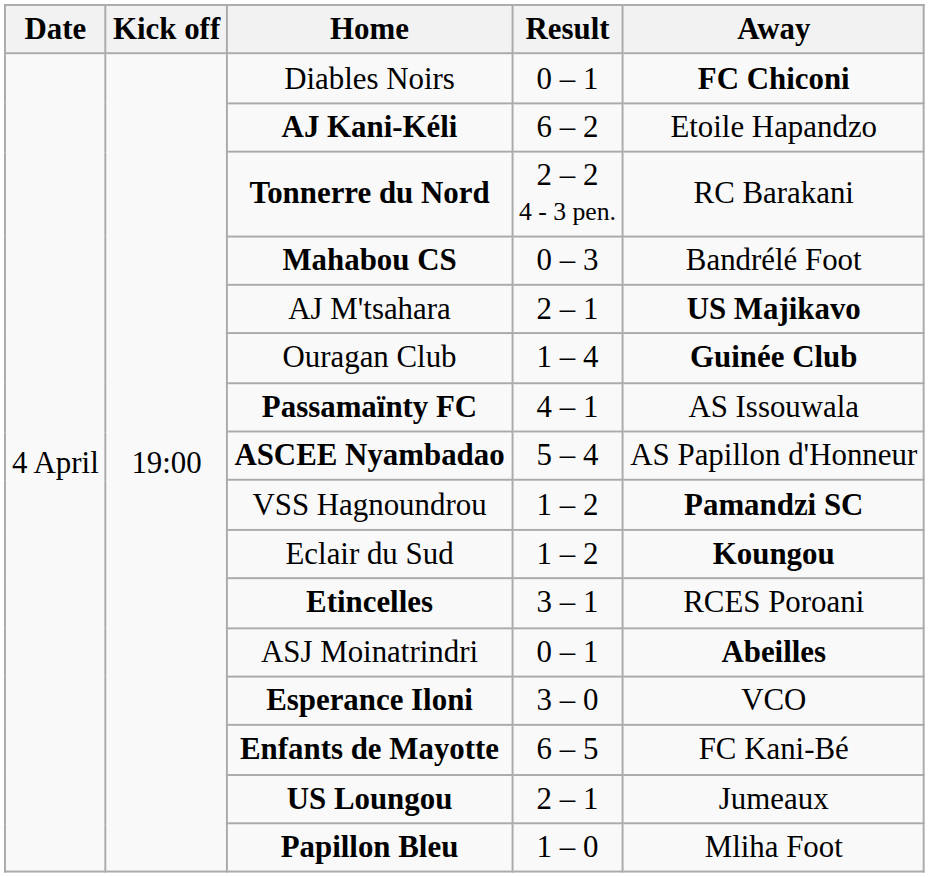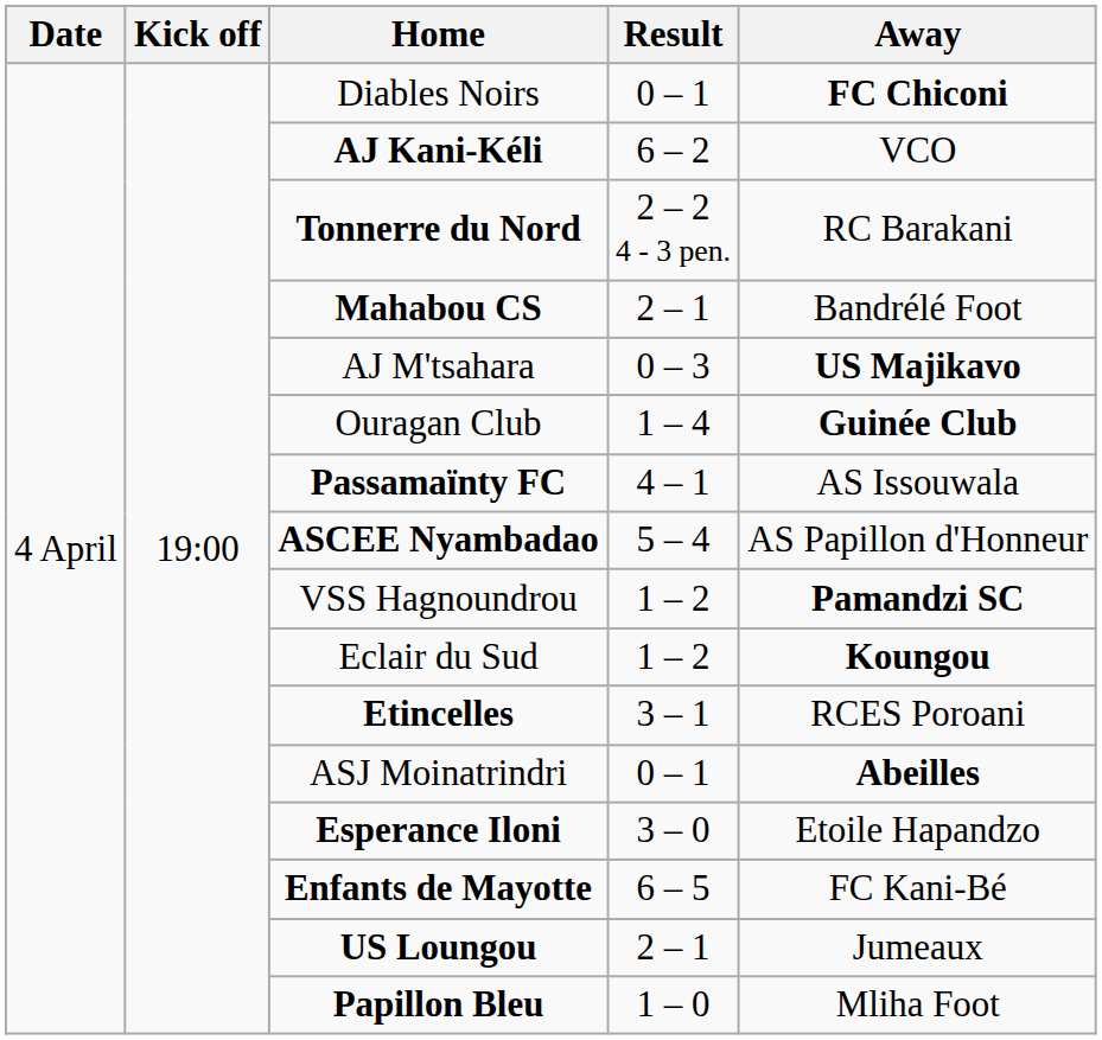AJ Kani-Kéli | Away: Etoile Hapandzo -> VCO
Mahabou CS | Result: 0 – 3 -> 2 – 1
AJ M'tsahara | Result: 2 – 1 -> 0 – 3
Esperance Iloni | Away: VCO -> Etoile Hapandzo
